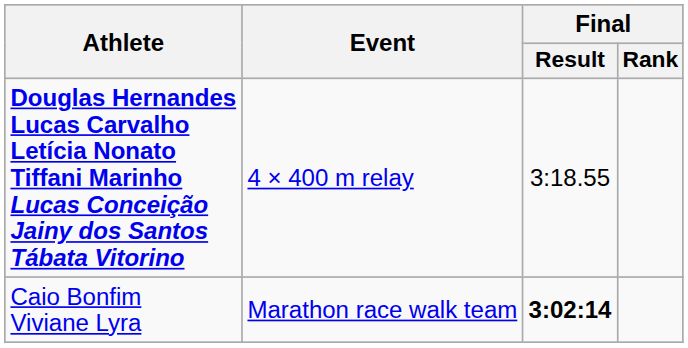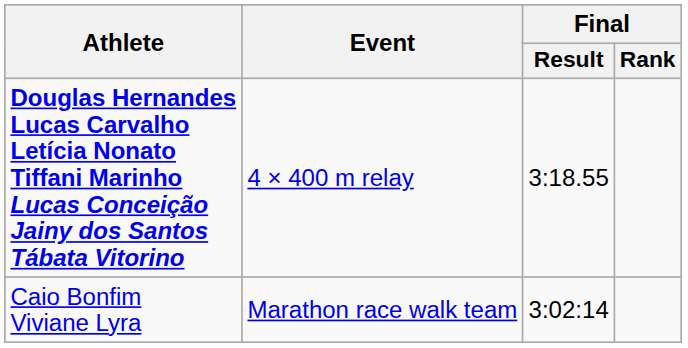Caio Bonfim Viviane Lyra | Final / Result: bold -> normal
